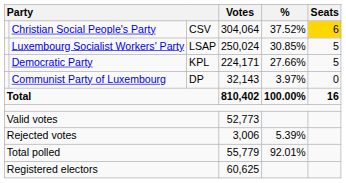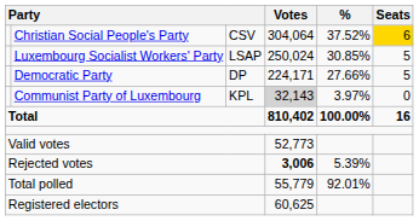Democratic Party | column 3: KPL -> DP
Communist Party of Luxembourg | column 3: DP -> KPL
Communist Party of Luxembourg | Votes: no background -> lightgrey background
Rejected votes | Votes: normal -> bold
